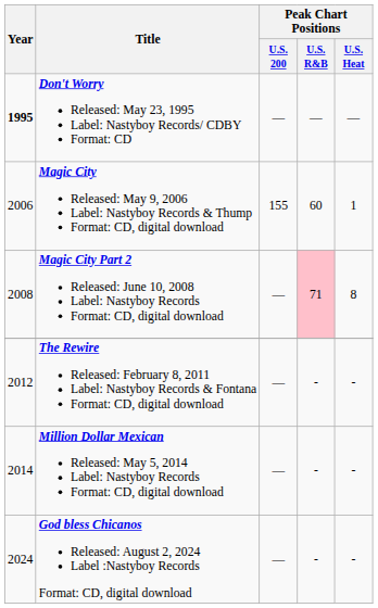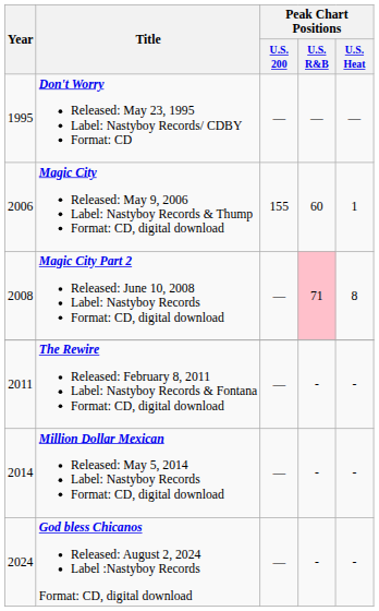row 3 | Year: bold -> normal
row 6 | Year: 2012 -> 2011
